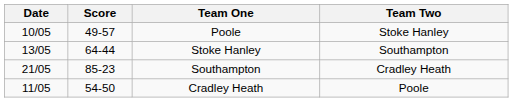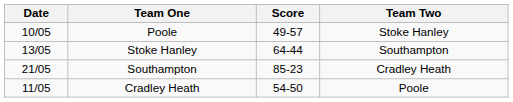columns swapped: Team One <-> Score
